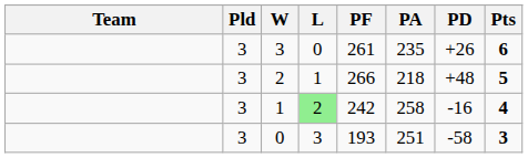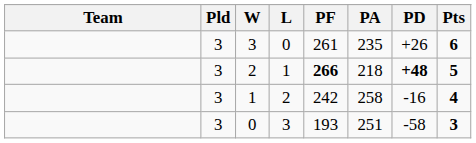row 3 | PF: normal -> bold
row 3 | PD: normal -> bold
row 4 | L: lightgreen background -> no background
